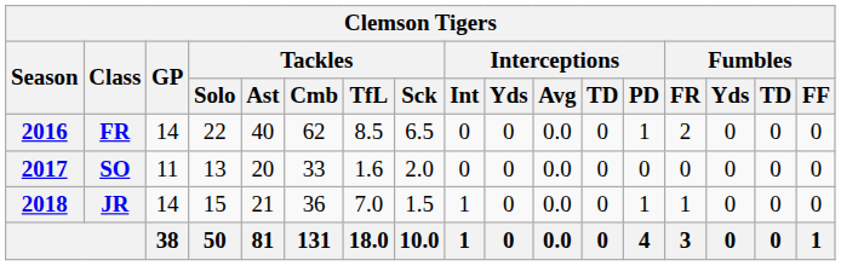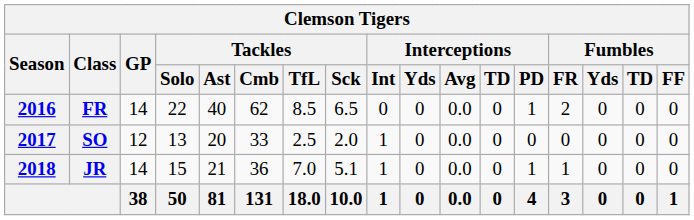SO | GP: 11 -> 12
SO | Tackles / TfL: 1.6 -> 2.5
SO | Interceptions / Int: 0 -> 1
JR | Tackles / Sck: 1.5 -> 5.1
